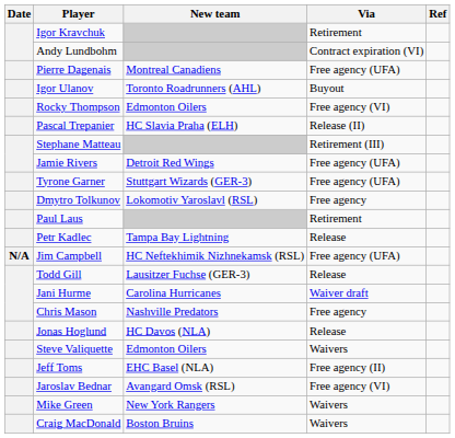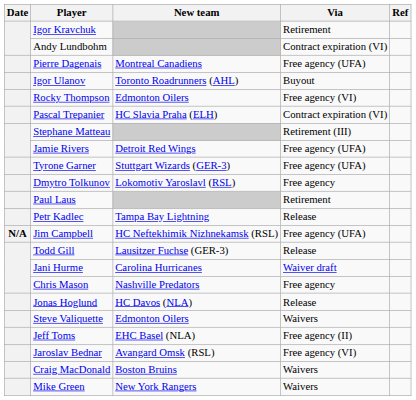Pascal Trepanier | Via: Release (II) -> Contract expiration (VI)
rows swapped: Craig MacDonald <-> Mike Green
